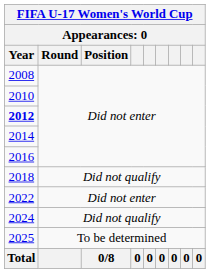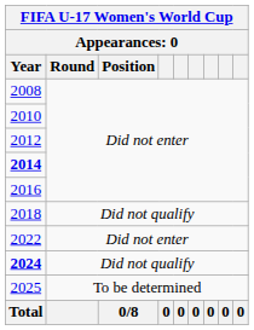2012 | Year: bold -> normal
2014 | Year: normal -> bold
2024 | Year: normal -> bold
